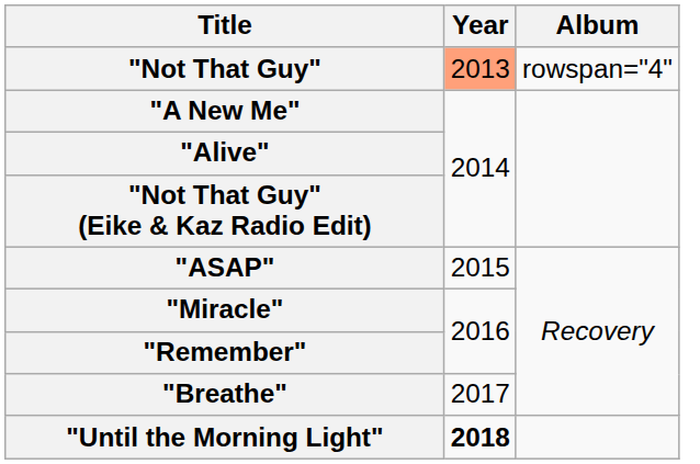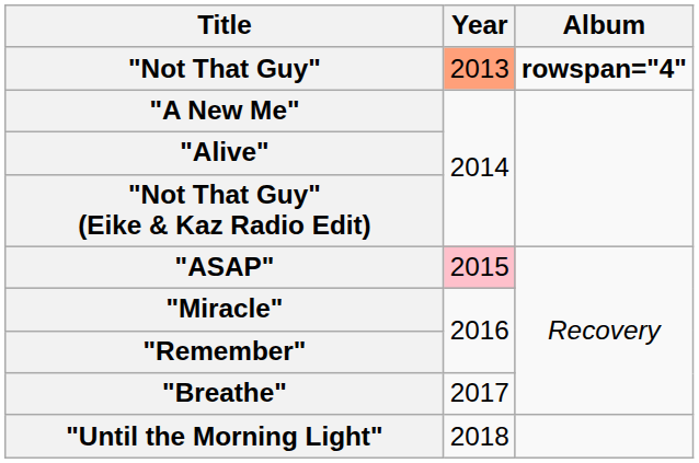"Not That Guy" | Album: normal -> bold
"ASAP" | Year: no background -> pink background
"Until the Morning Light" | Year: bold -> normal
